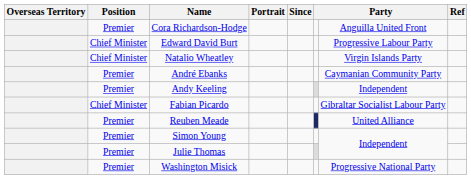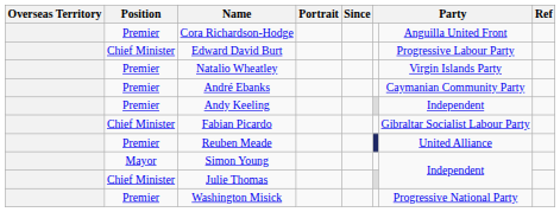Natalio Wheatley | Position: Chief Minister -> Premier
Simon Young | Position: Premier -> Mayor
Julie Thomas | Position: Premier -> Chief Minister
